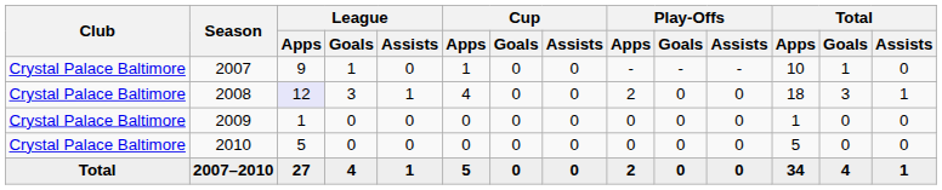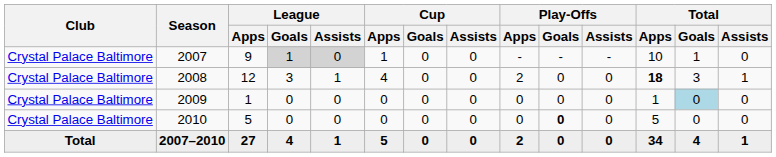2007 | League / Goals: no background -> lightgrey background
2007 | League / Assists: no background -> lightgrey background
2008 | League / Apps: lavender background -> no background
2008 | Total / Apps: normal -> bold
2009 | Total / Goals: no background -> lightblue background
2010 | Play-Offs / Goals: normal -> bold
